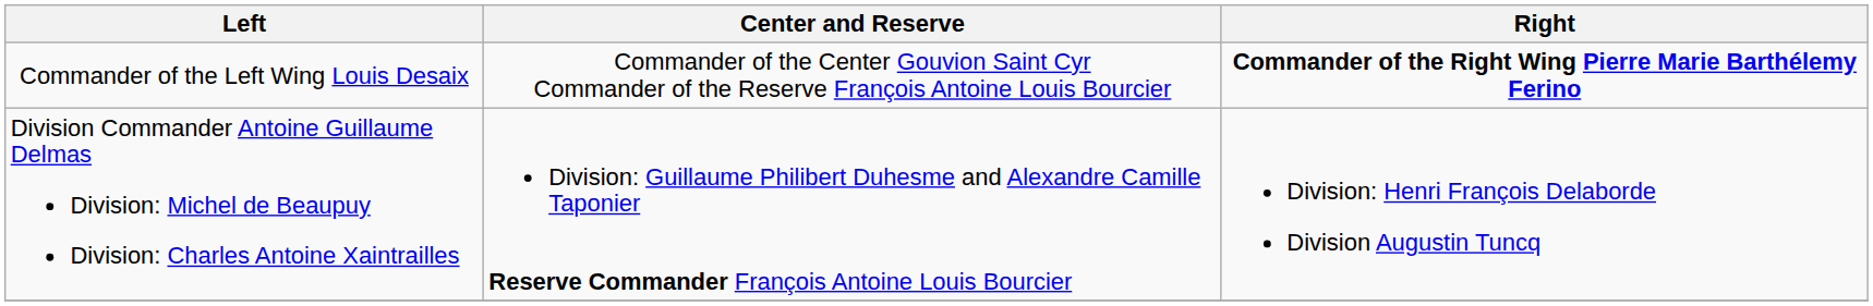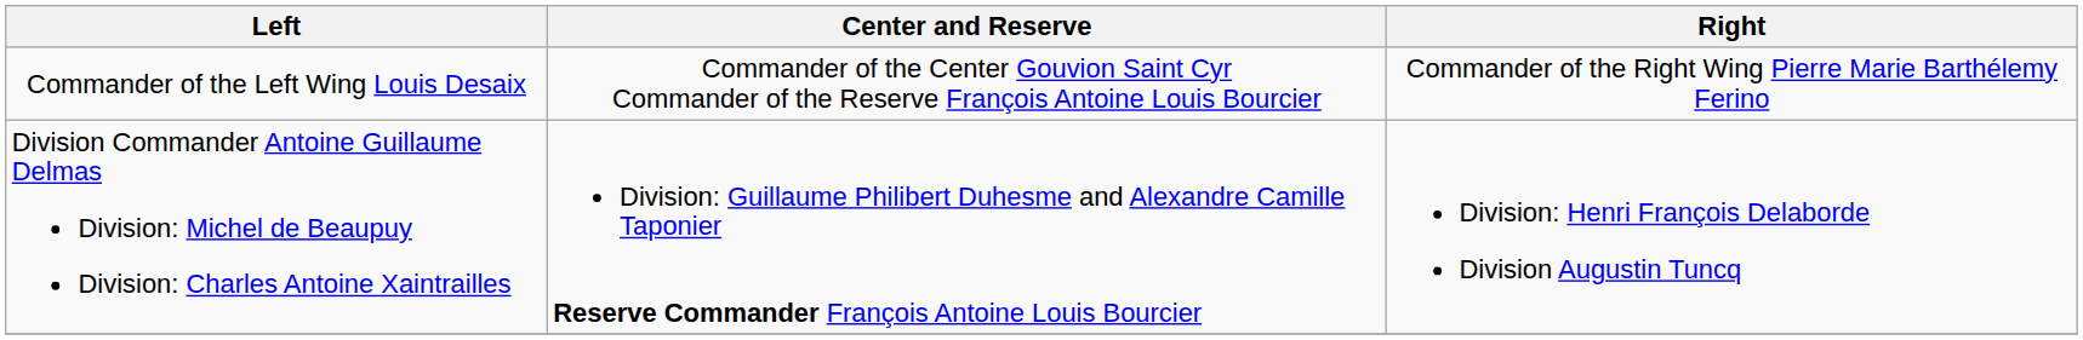Commander of the Left Wing Louis Desaix | Right: bold -> normal
